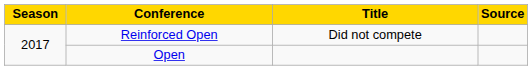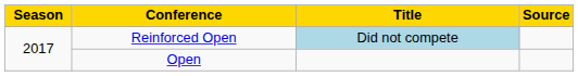Reinforced Open | Title: no background -> lightblue background
